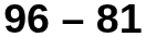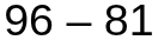row 1 | column 1: bold -> normal
